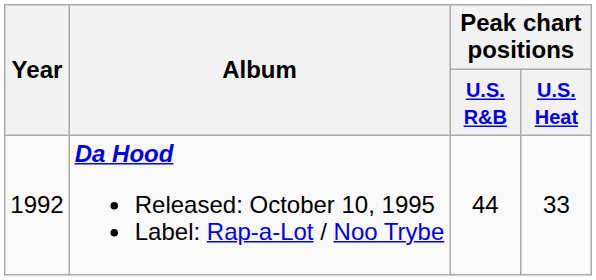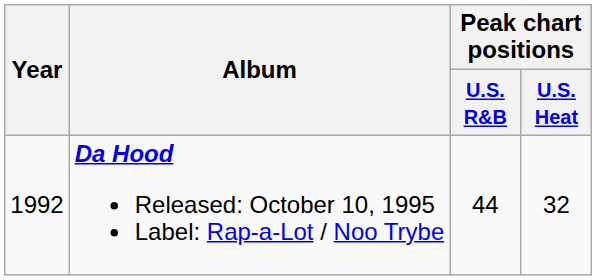row 3 | Peak chart positions / U.S. Heat: 33 -> 32
